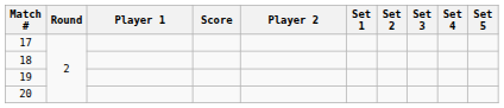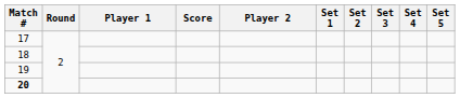20 | Match #: normal -> bold
